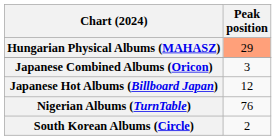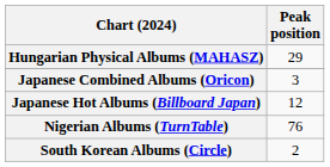Hungarian Physical Albums (MAHASZ) | Peak position: lightsalmon background -> no background
